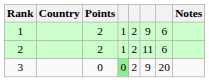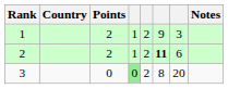row 2 | column 7: 6 -> 3
row 3 | column 6: normal -> bold
row 4 | column 6: 9 -> 8
